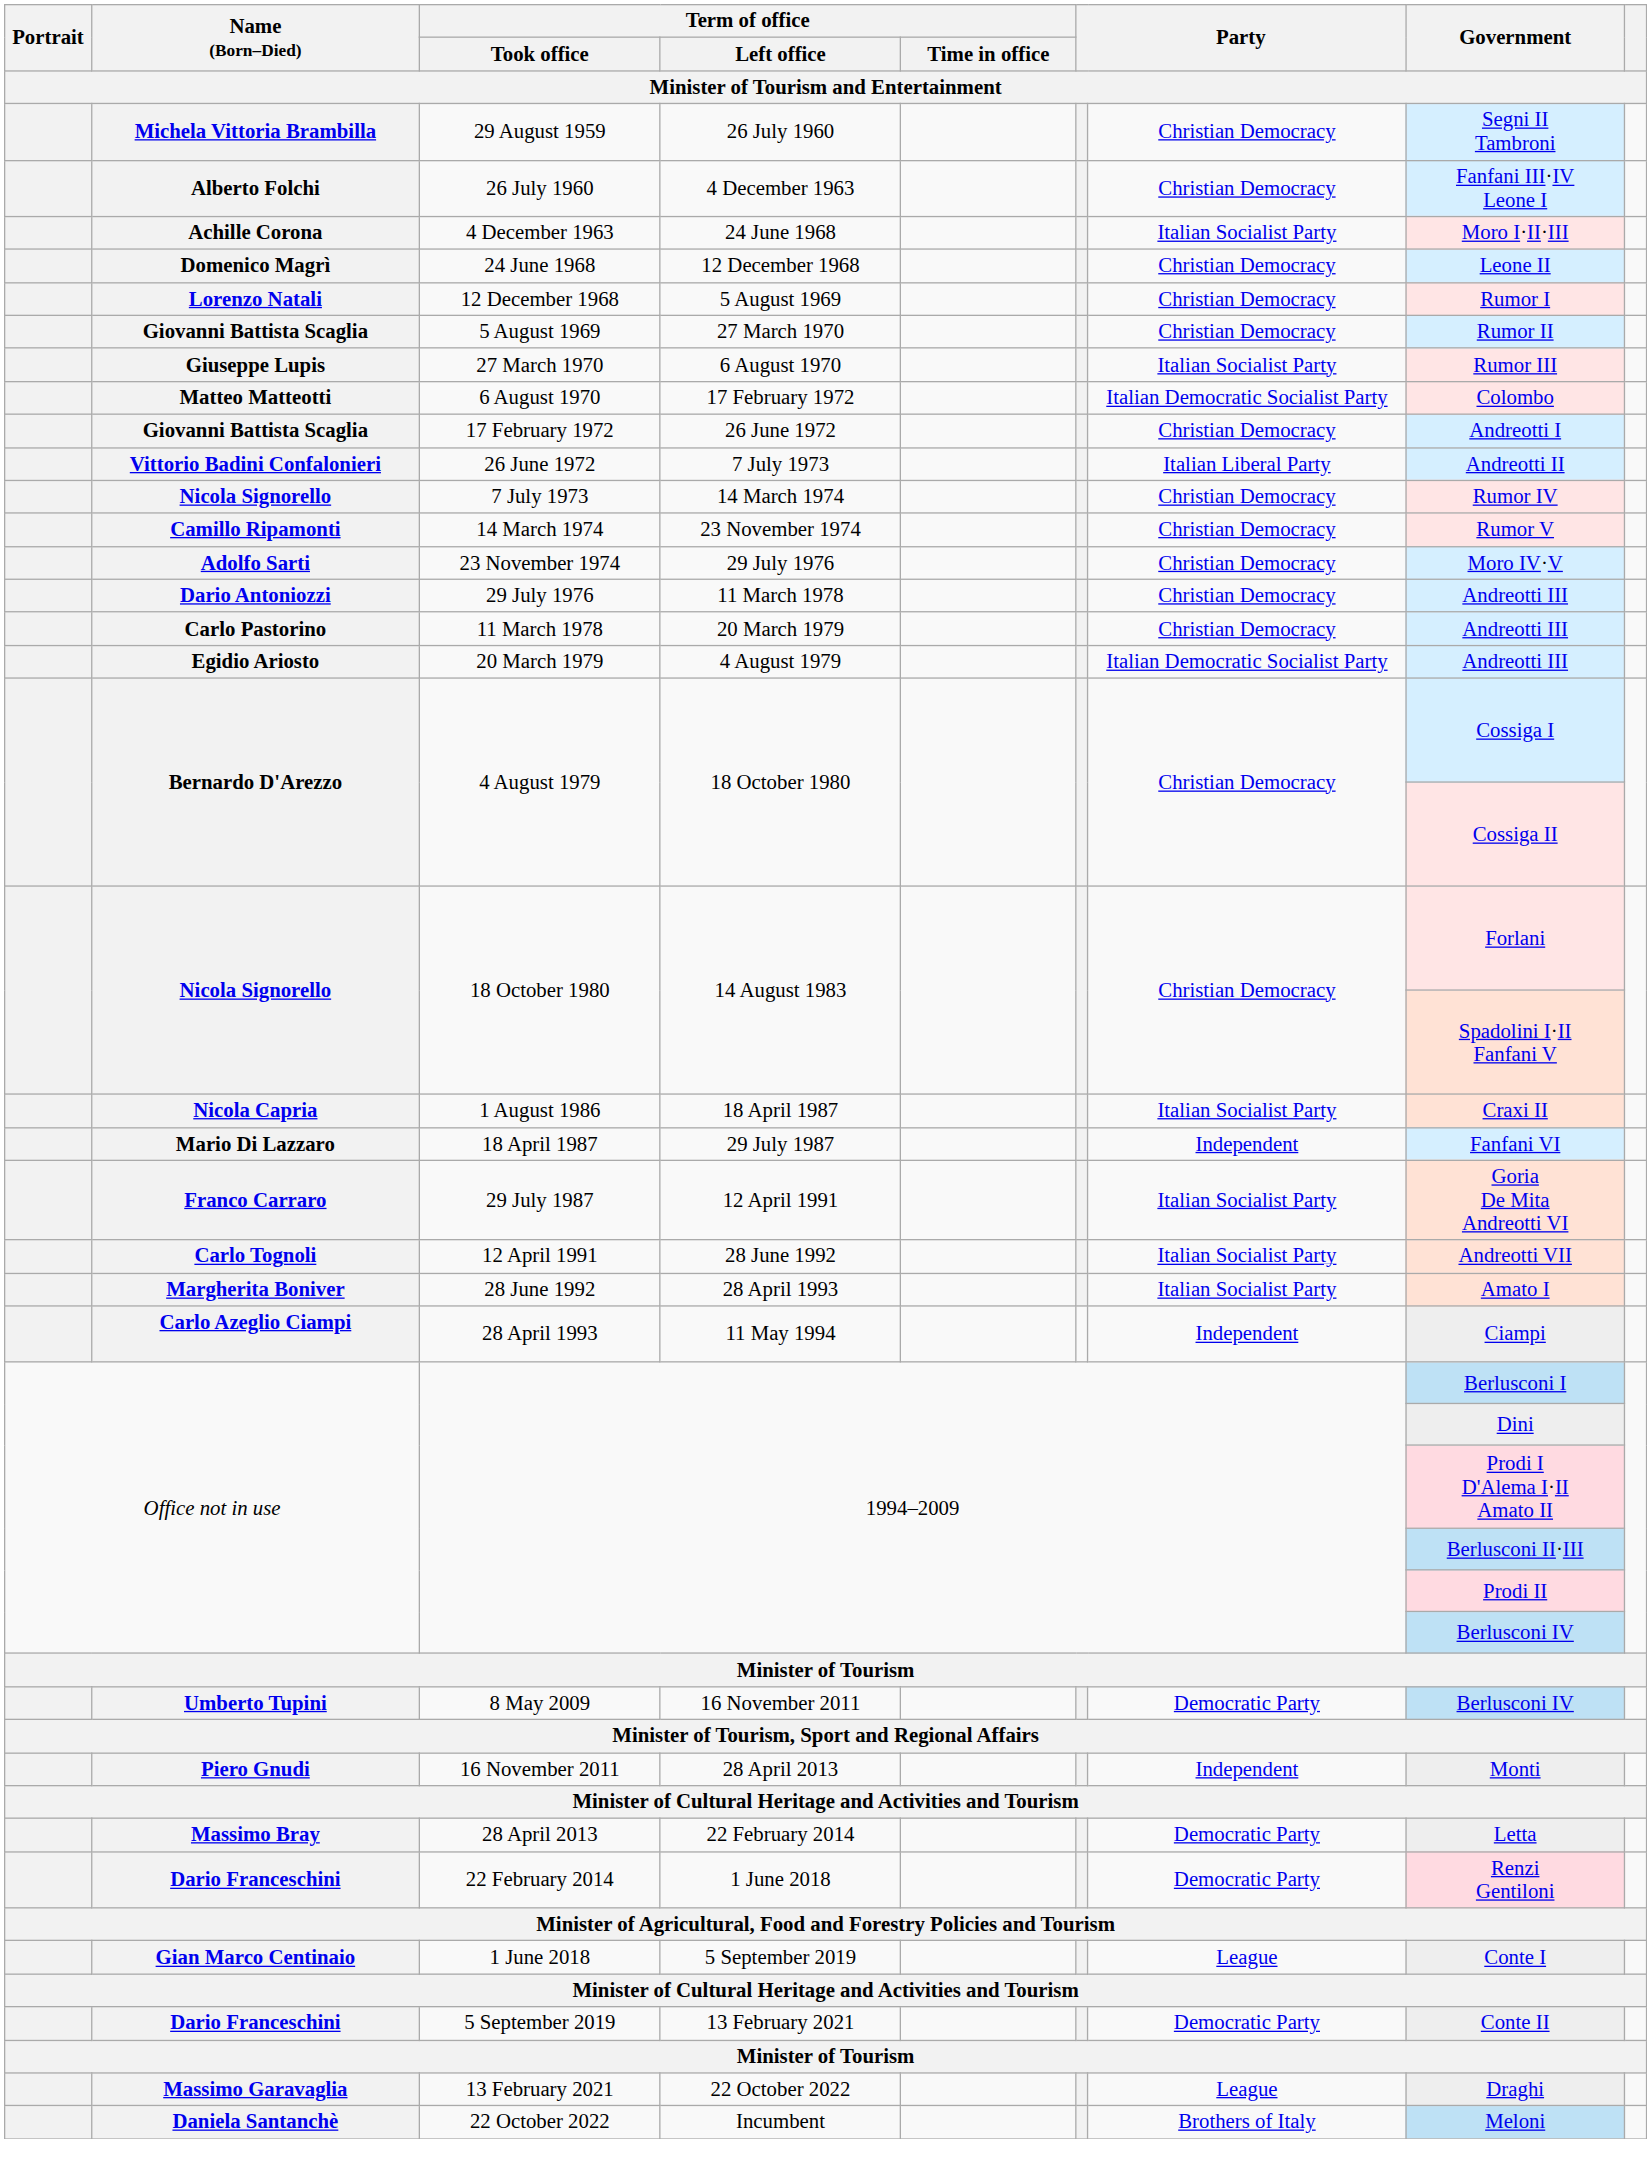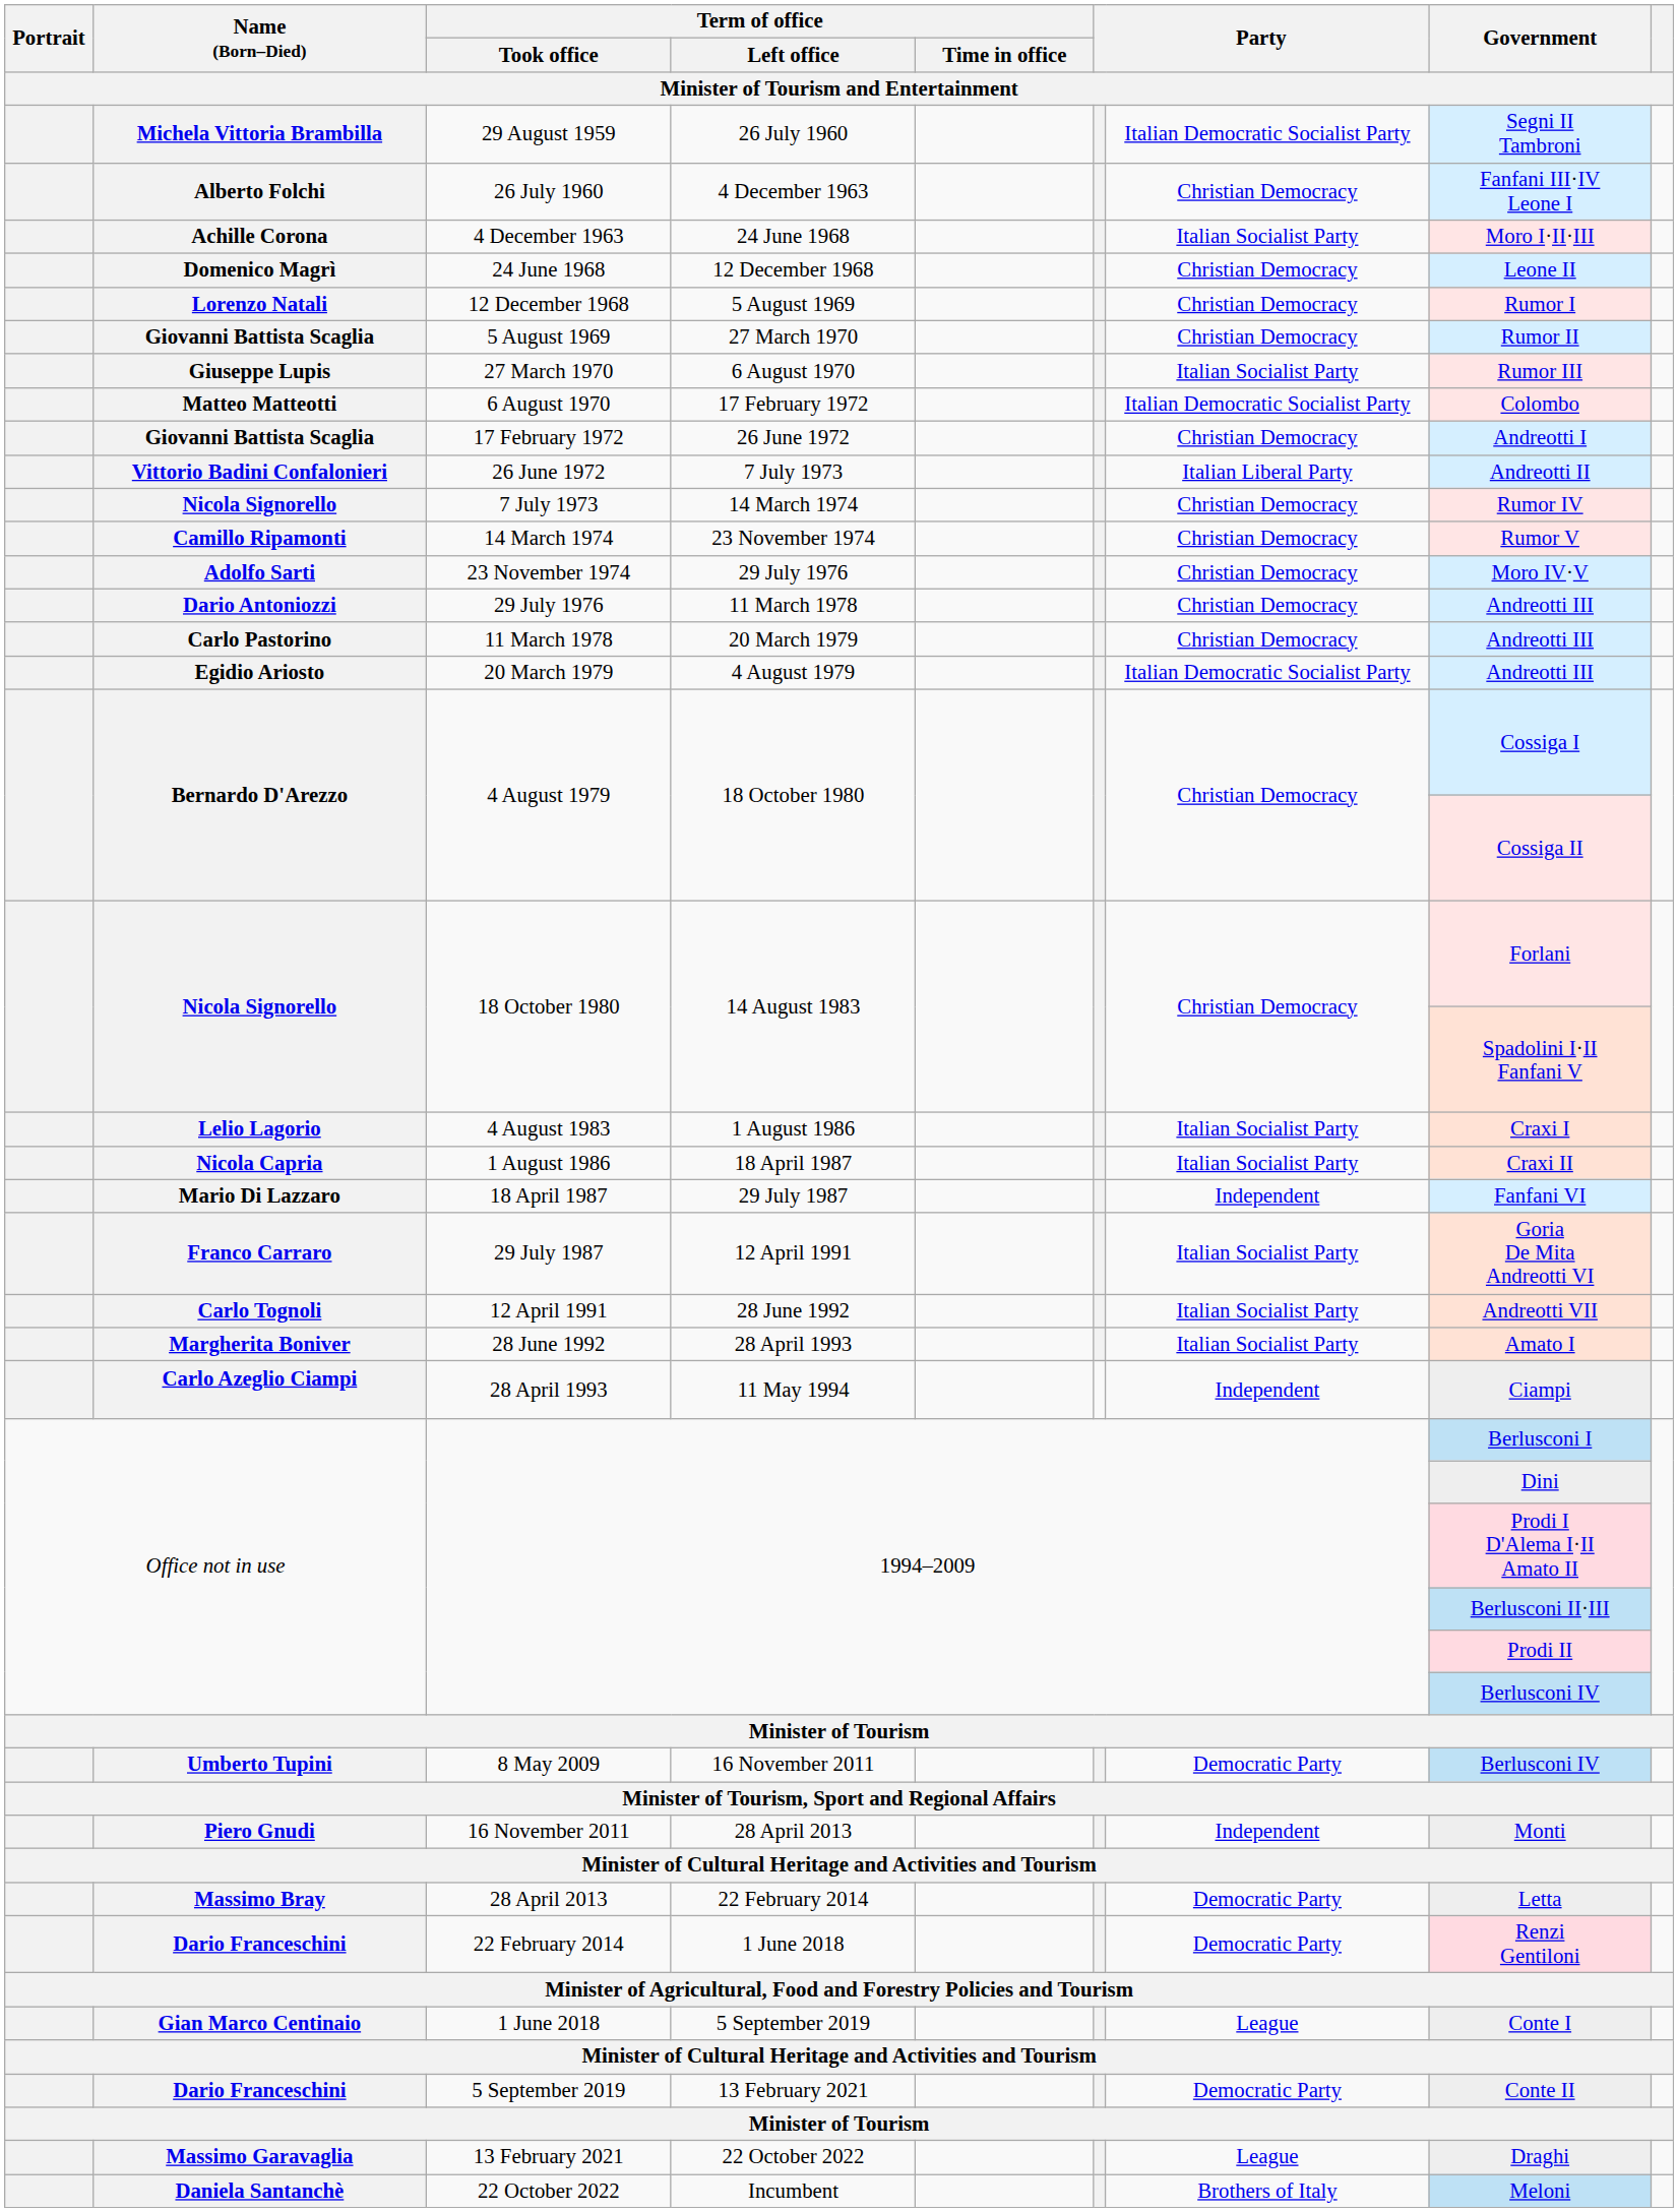29 August 1959 | column 7: Christian Democracy -> Italian Democratic Socialist Party
+ row: Lelio Lagorio | 4 August 1983 | 1 August 1986 | Italian Socialist Party | Craxi I
